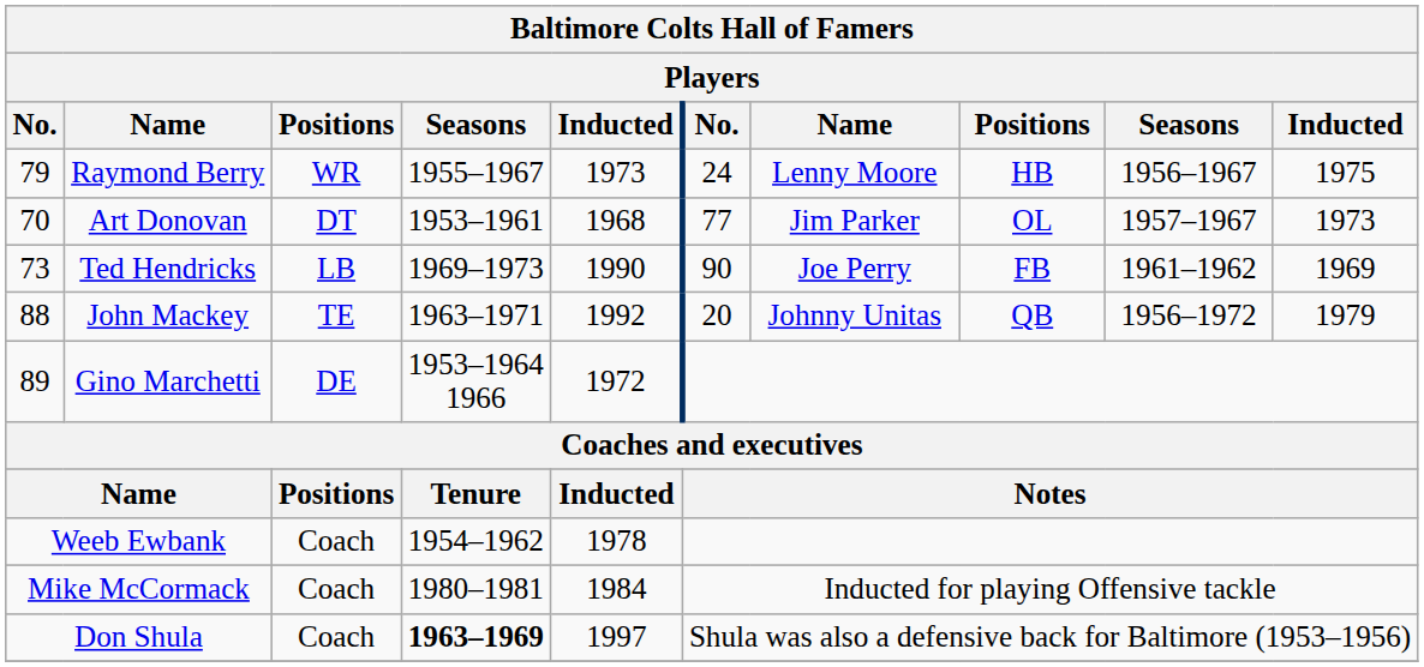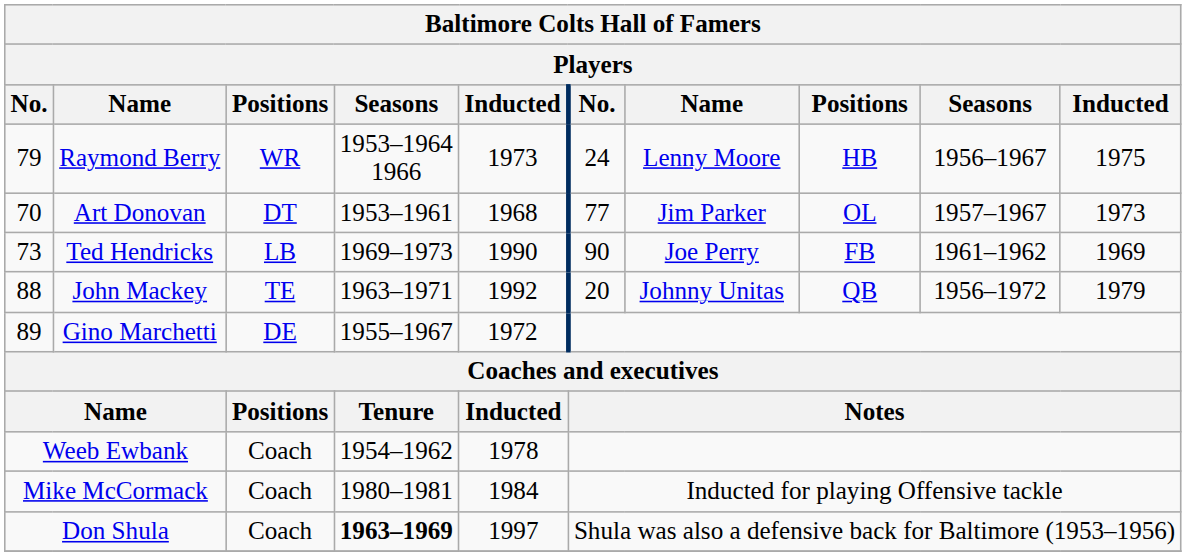Raymond Berry | column 4: 1955–1967 -> 1953–1964 1966
Gino Marchetti | column 4: 1953–1964 1966 -> 1955–1967
